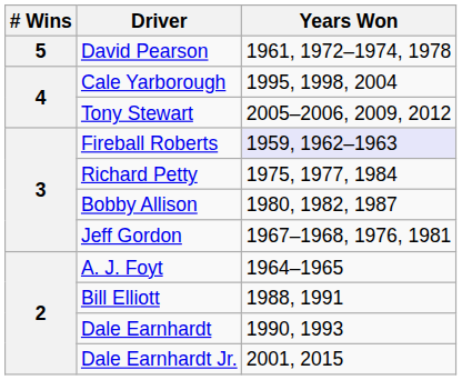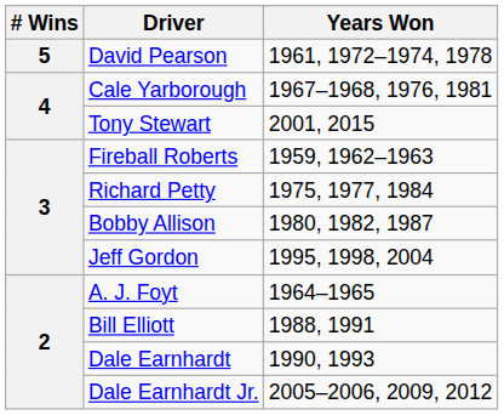Cale Yarborough | Years Won: 1995, 1998, 2004 -> 1967–1968, 1976, 1981
Tony Stewart | Years Won: 2005–2006, 2009, 2012 -> 2001, 2015
Fireball Roberts | Years Won: lavender background -> no background
Jeff Gordon | Years Won: 1967–1968, 1976, 1981 -> 1995, 1998, 2004
Dale Earnhardt Jr. | Years Won: 2001, 2015 -> 2005–2006, 2009, 2012
